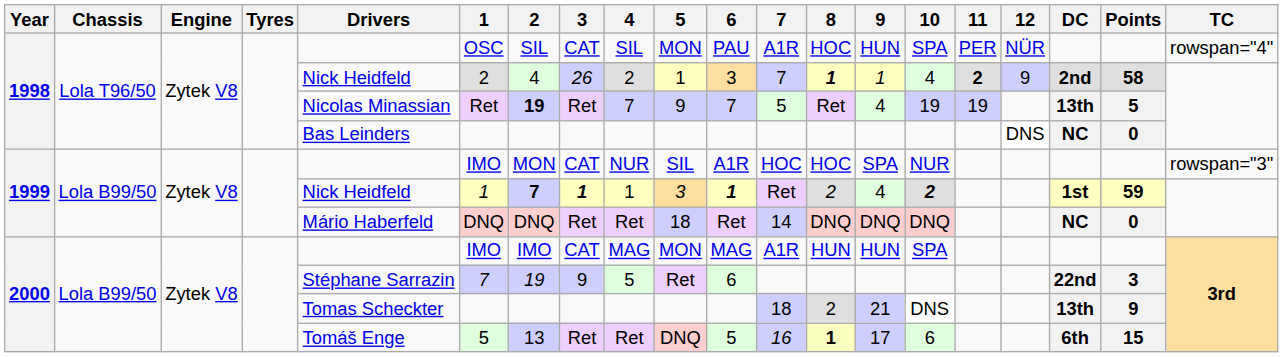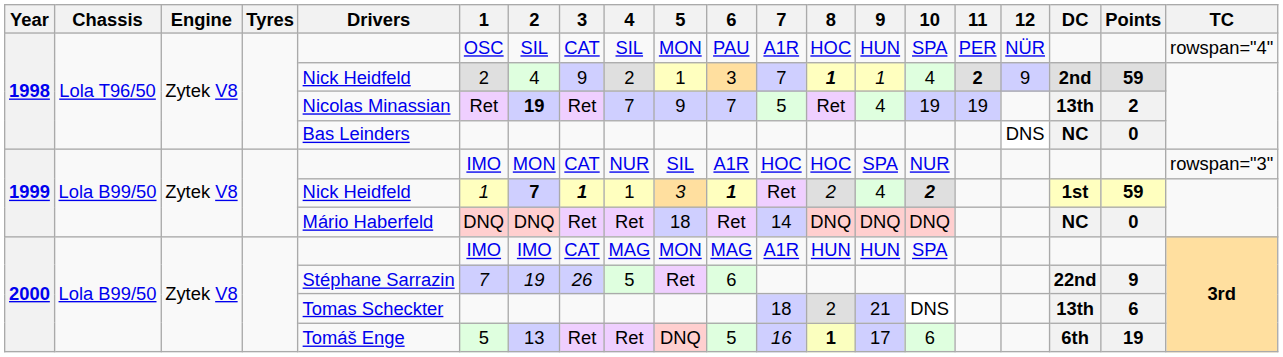row 3 | 3: 26 -> 9
row 3 | Points: 58 -> 59
row 4 | Points: 5 -> 2
row 10 | 3: 9 -> 26
row 10 | Points: 3 -> 9
row 11 | Points: 9 -> 6
row 12 | Points: 15 -> 19
